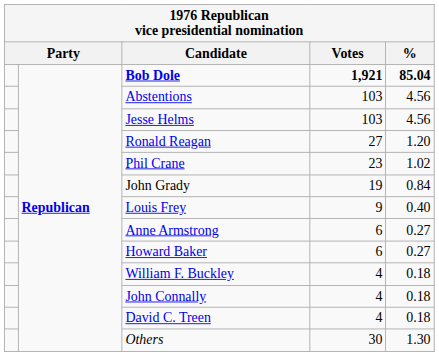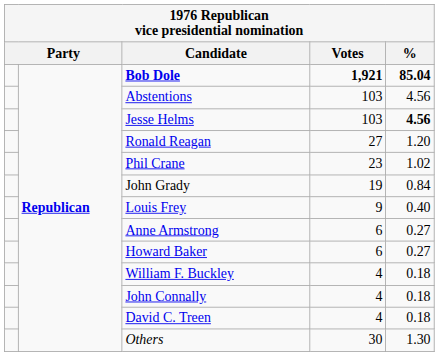Jesse Helms | %: normal -> bold
